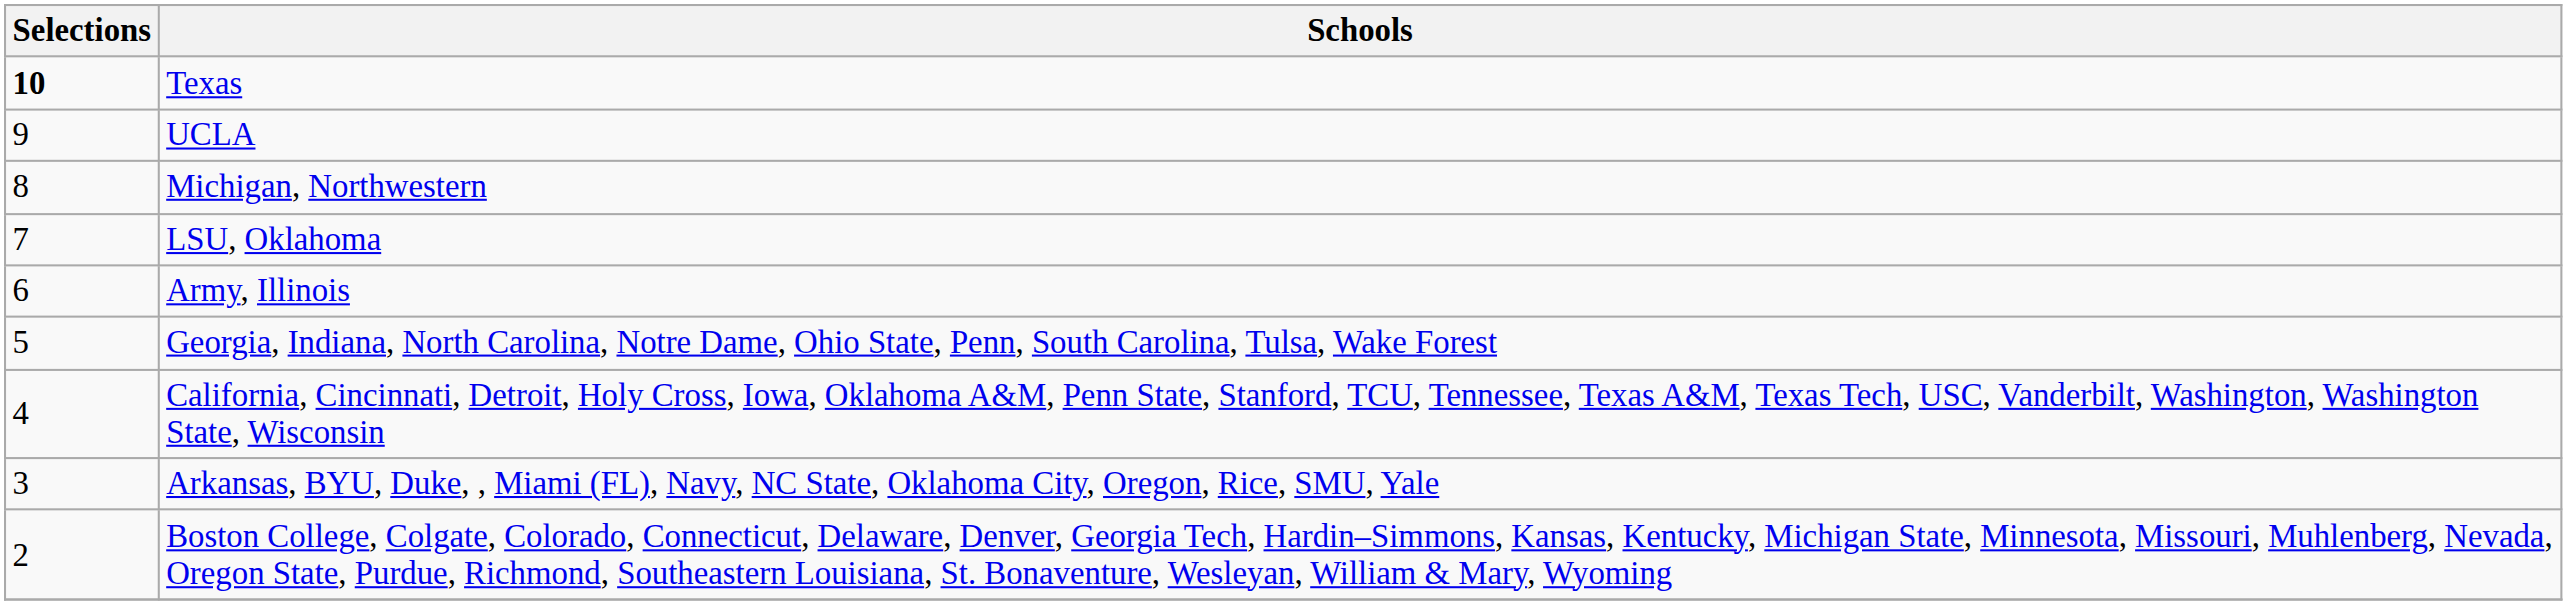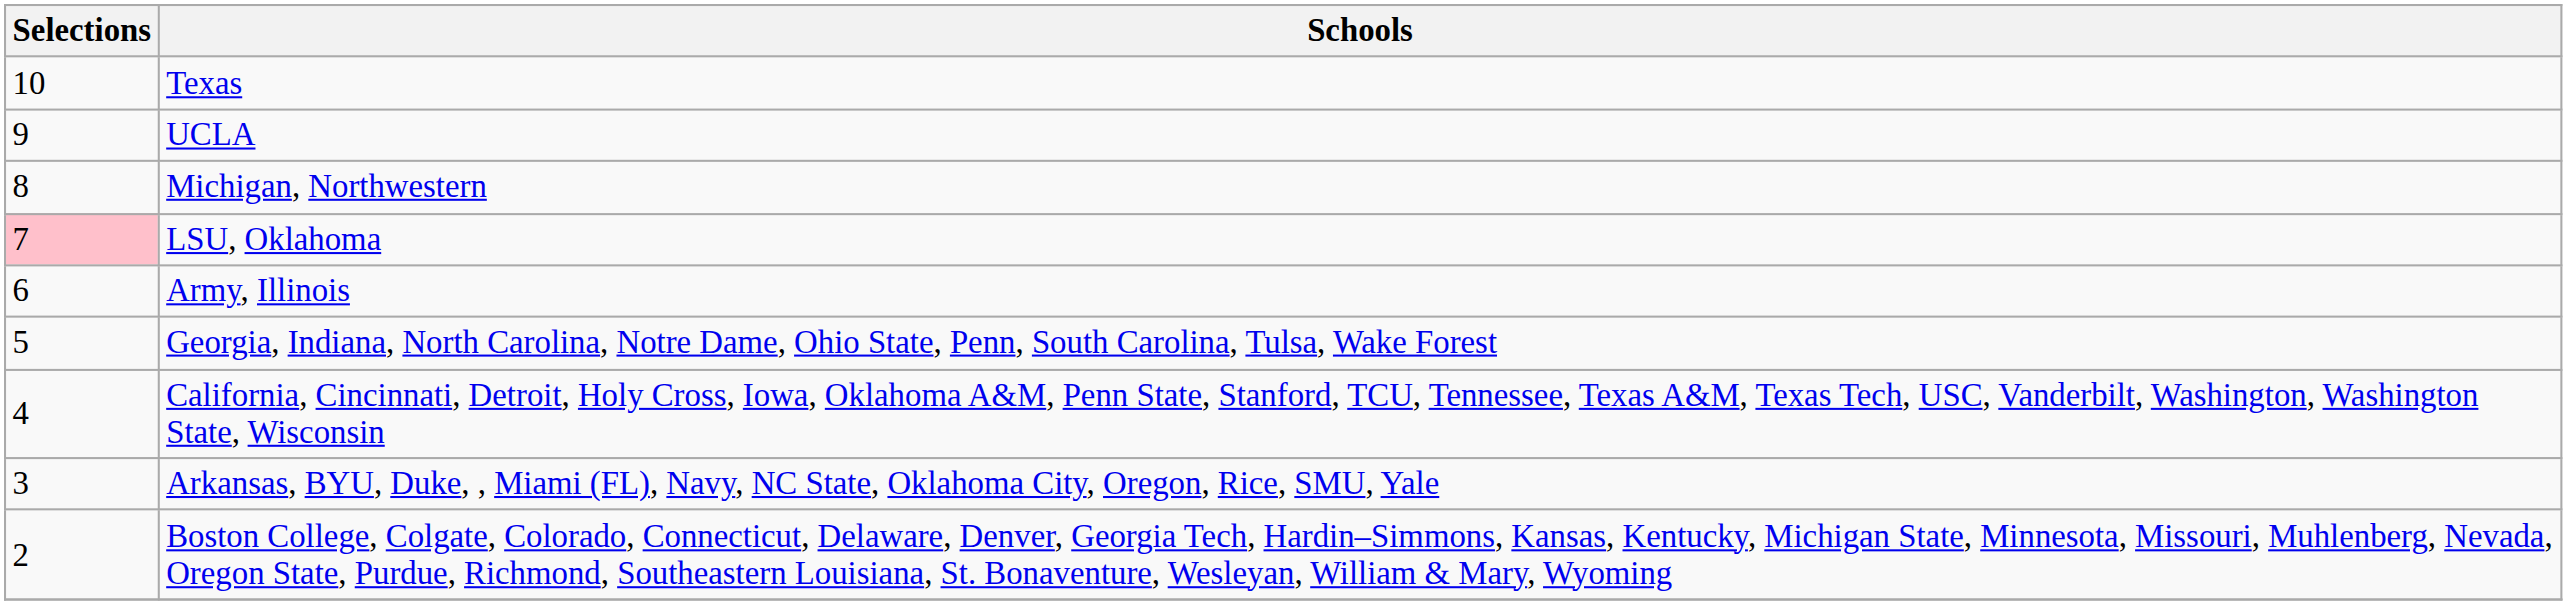Texas | Selections: bold -> normal
LSU, Oklahoma | Selections: no background -> pink background
